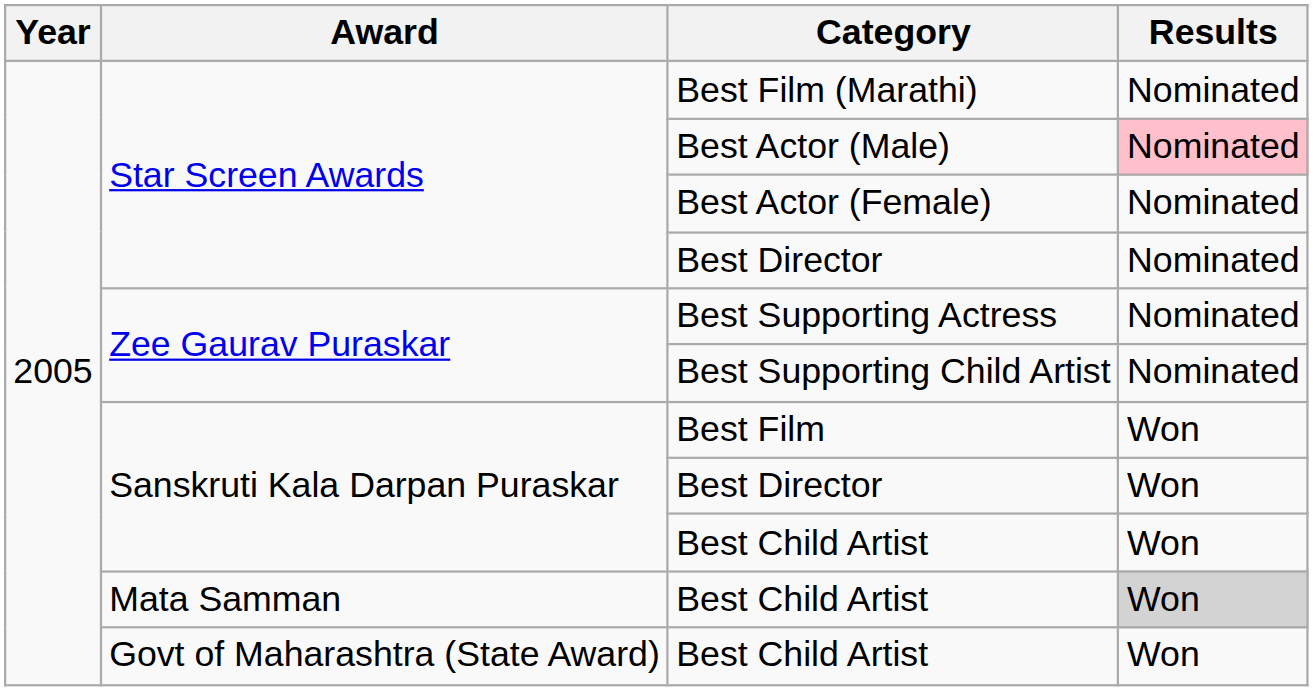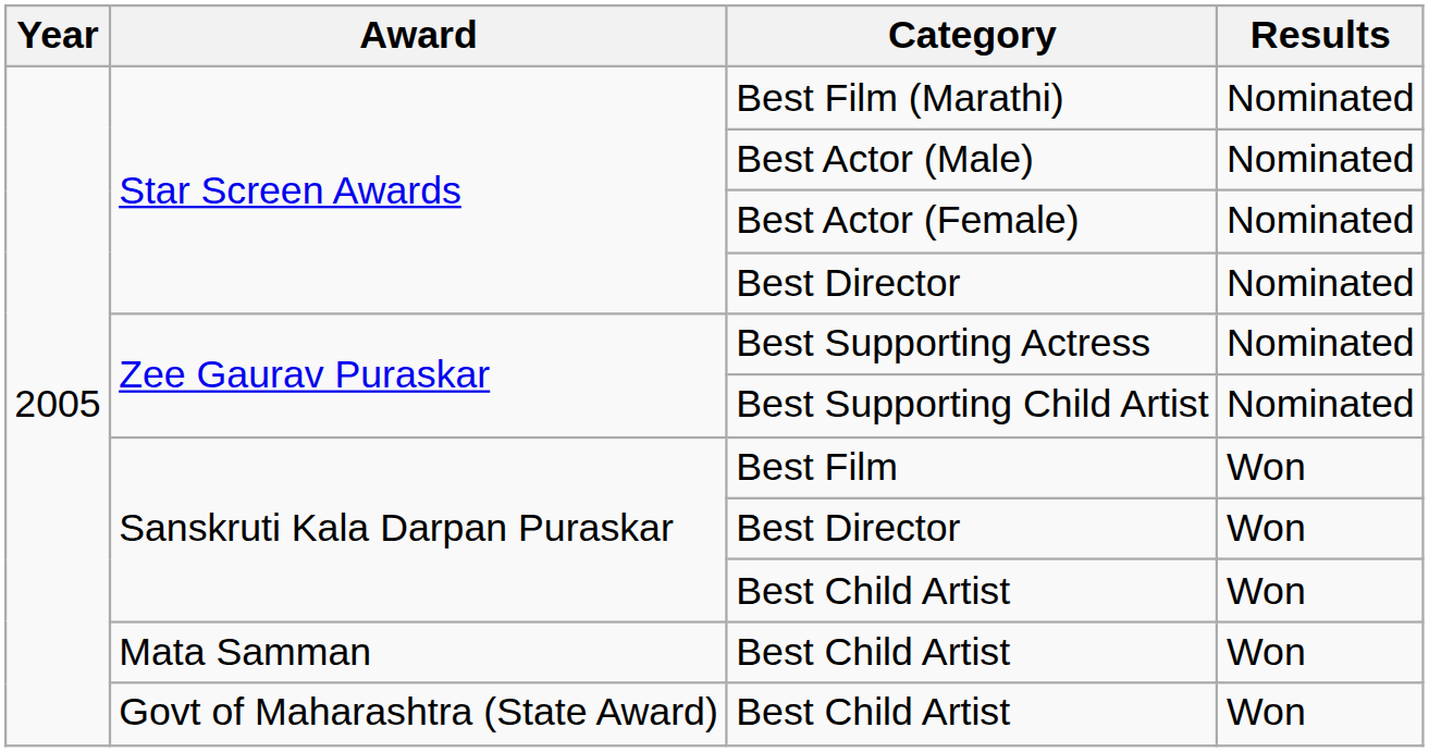Best Actor (Male) | Results: pink background -> no background
Mata Samman / Best Child Artist | Results: lightgrey background -> no background
